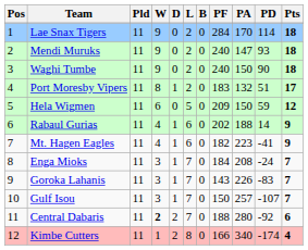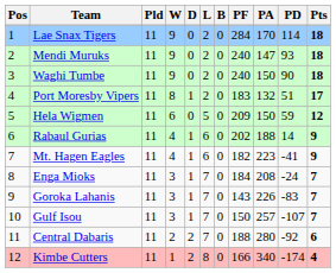Central Dabaris | W: bold -> normal
